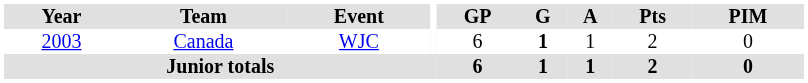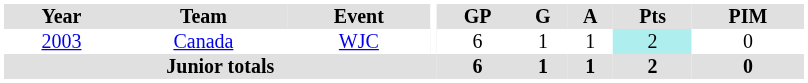Canada | G: bold -> normal
Canada | Pts: no background -> paleturquoise background
